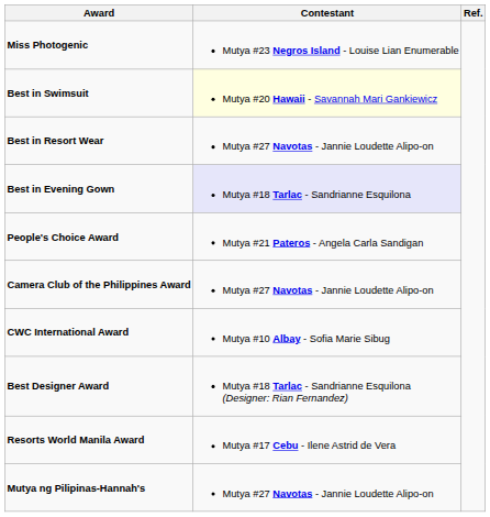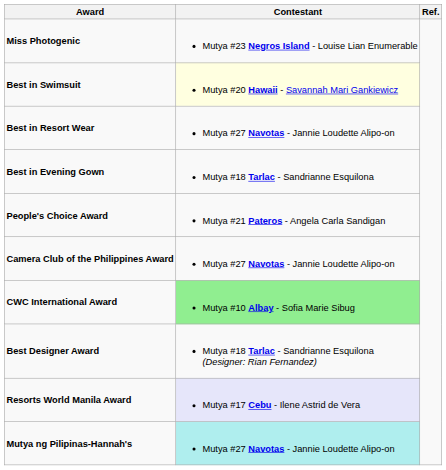Best in Evening Gown | Contestant: lavender background -> no background
CWC International Award | Contestant: no background -> lightgreen background
Resorts World Manila Award | Contestant: no background -> lavender background
Mutya ng Pilipinas-Hannah's | Contestant: no background -> paleturquoise background
